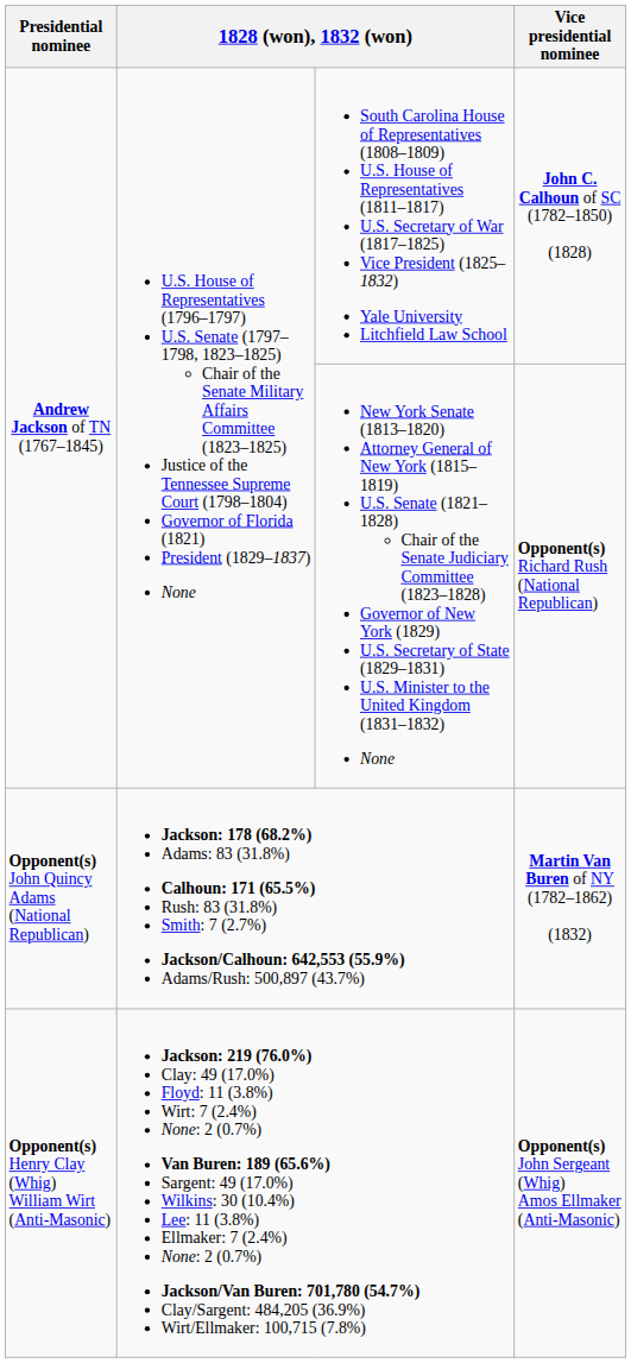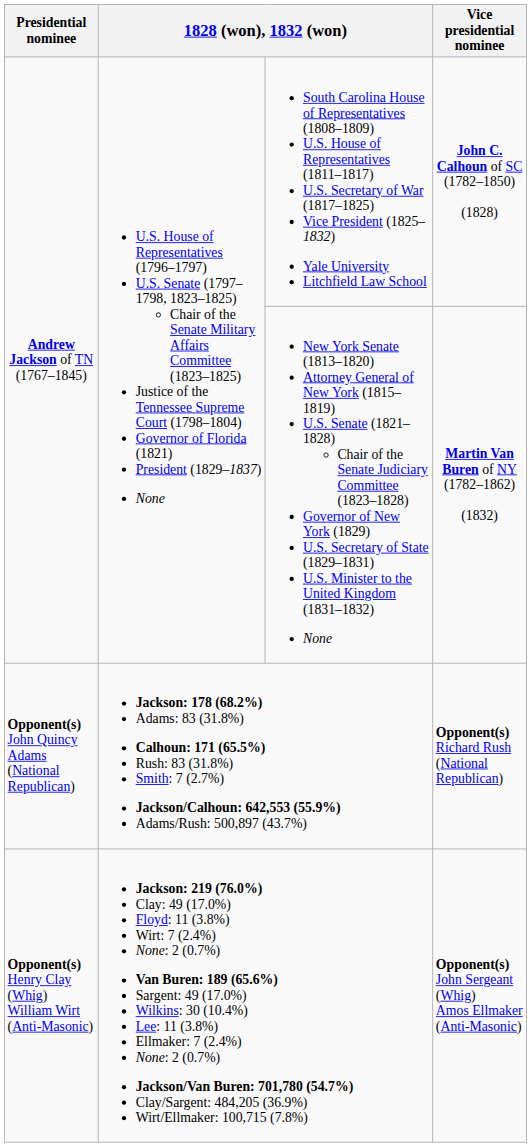row 3 | Vice presidential nominee: Opponent(s) Richard Rush (National Republican) -> Martin Van Buren of NY (1782–1862) (1832)
row 4 | Vice presidential nominee: Martin Van Buren of NY (1782–1862) (1832) -> Opponent(s) Richard Rush (National Republican)
